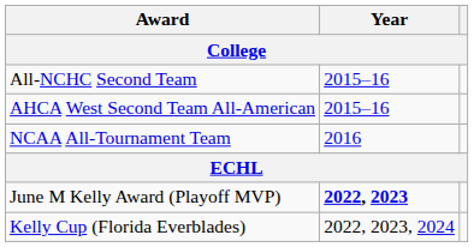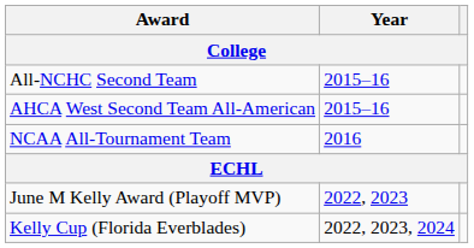June M Kelly Award (Playoff MVP) | Year: bold -> normal
